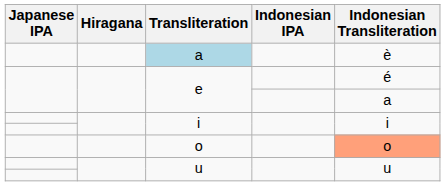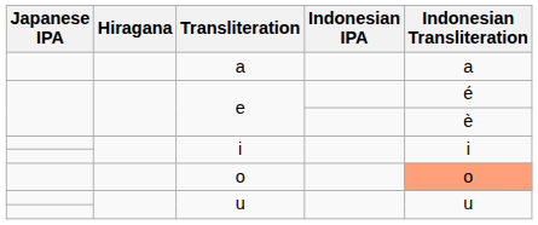row 2 | Transliteration: lightblue background -> no background
row 2 | Indonesian Transliteration: è -> a
row 4 | Indonesian Transliteration: a -> è
